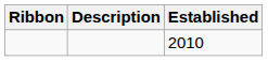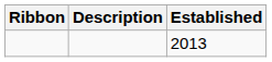row 2 | Established: 2010 -> 2013
